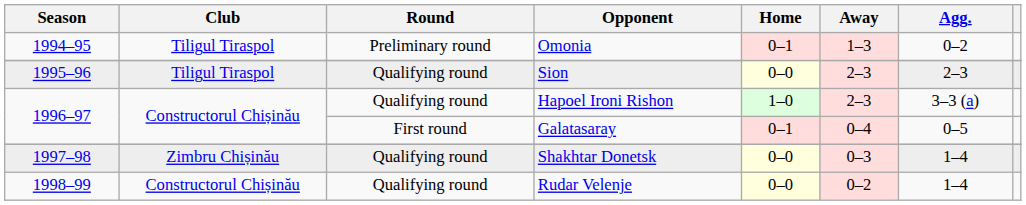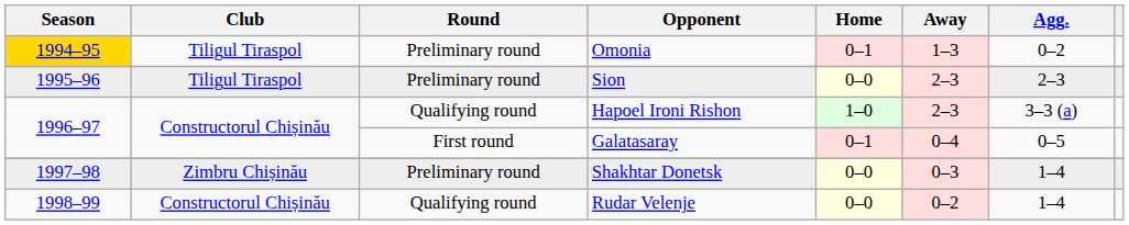Omonia | Season: no background -> gold background
Sion | Round: Qualifying round -> Preliminary round
Shakhtar Donetsk | Round: Qualifying round -> Preliminary round
